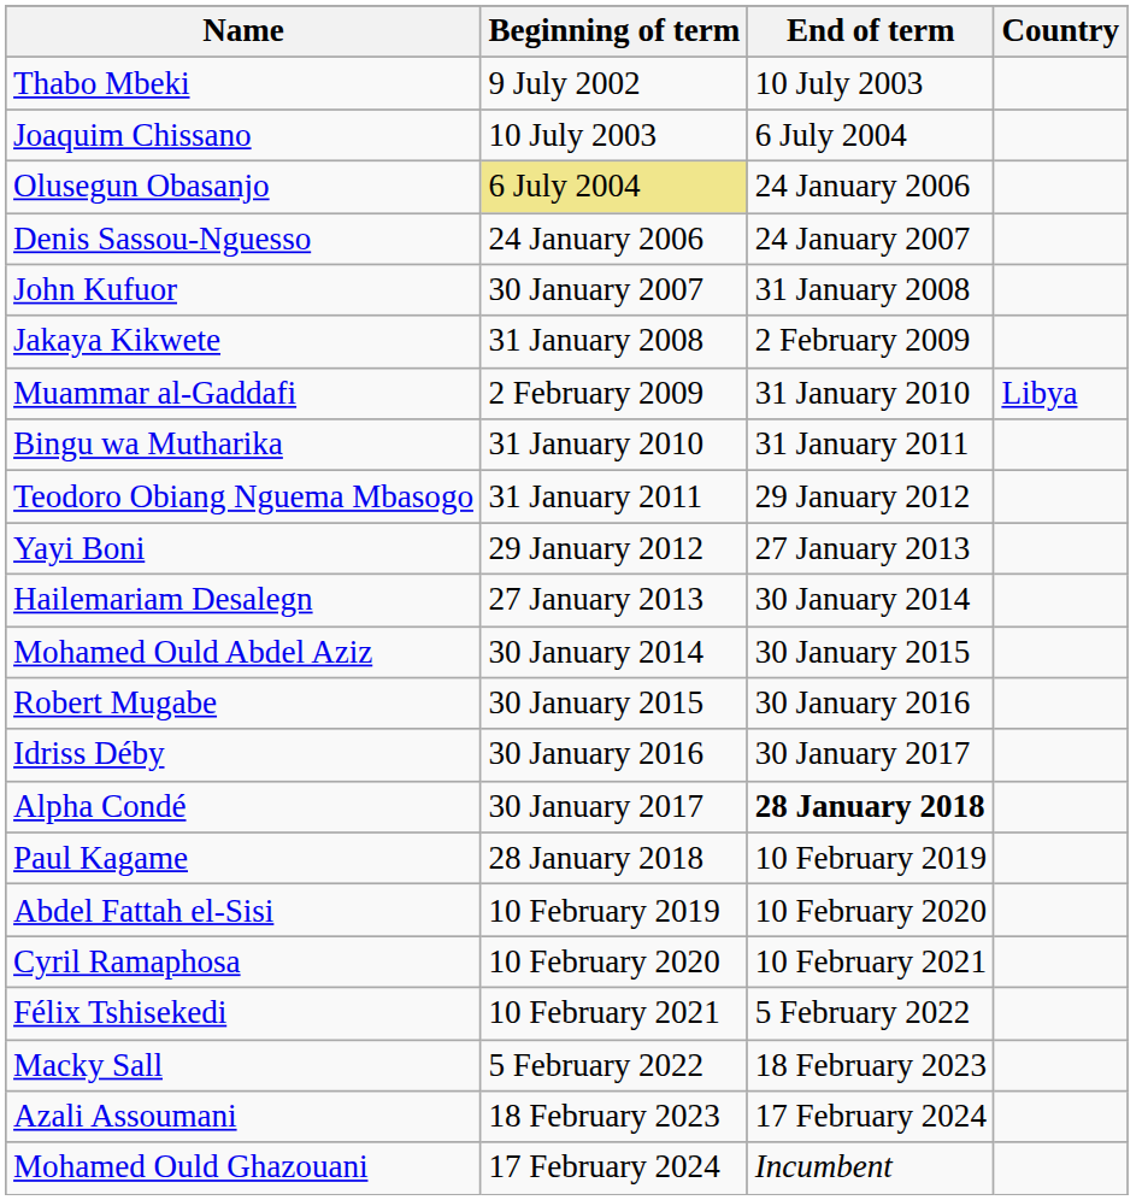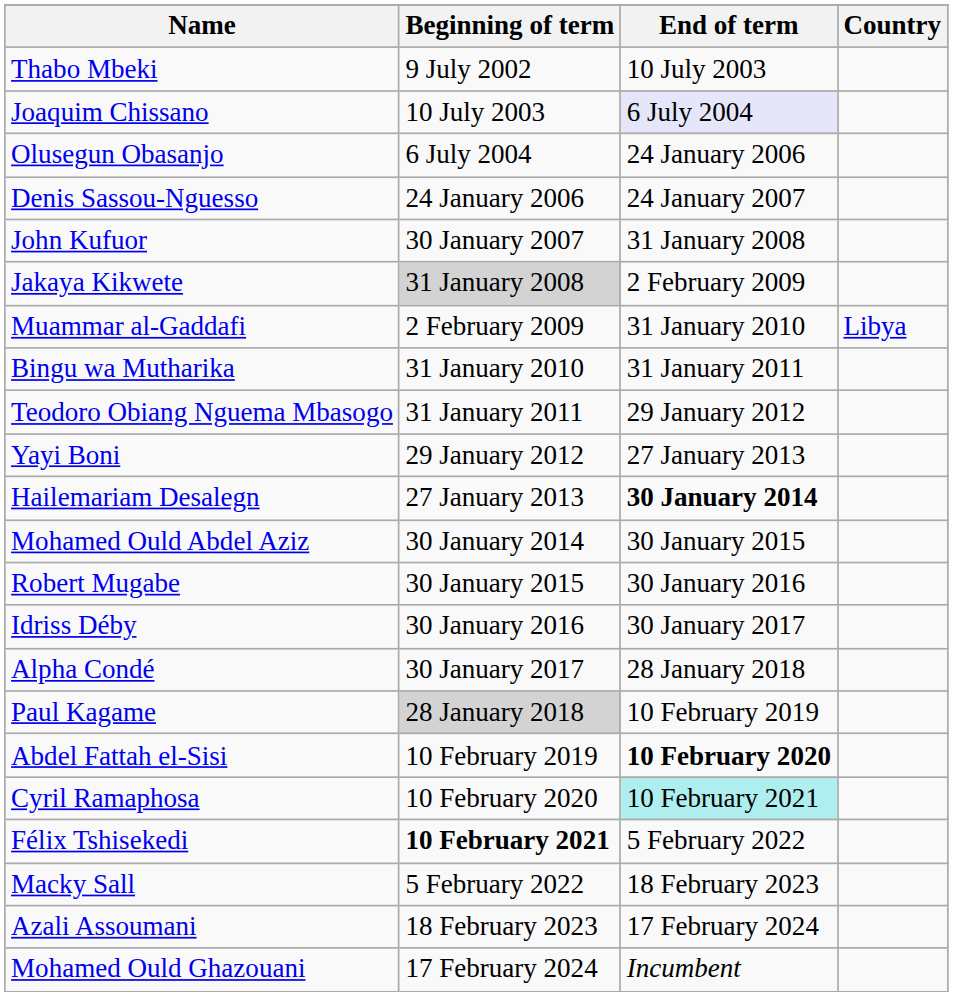Joaquim Chissano | End of term: no background -> lavender background
Olusegun Obasanjo | Beginning of term: khaki background -> no background
Jakaya Kikwete | Beginning of term: no background -> lightgrey background
Hailemariam Desalegn | End of term: normal -> bold
Alpha Condé | End of term: bold -> normal
Paul Kagame | Beginning of term: no background -> lightgrey background
Abdel Fattah el-Sisi | End of term: normal -> bold
Cyril Ramaphosa | End of term: no background -> paleturquoise background
Félix Tshisekedi | Beginning of term: normal -> bold
